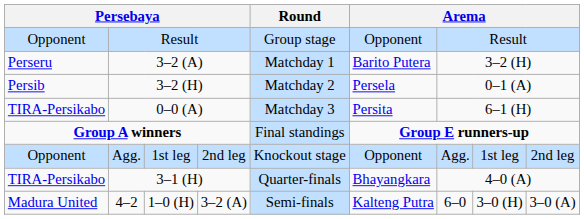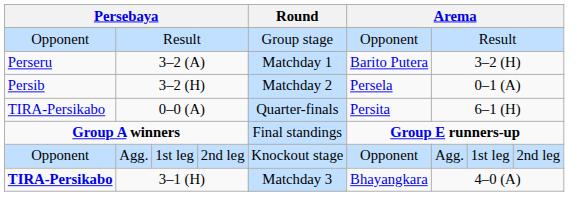0–0 (A) | Round: Matchday 3 -> Quarter-finals
3–1 (H) | column 1: normal -> bold
3–1 (H) | Round: Quarter-finals -> Matchday 3
- row: Madura United | 4–2 | 1–0 (H) | 3–2 (A) | Semi-finals | Kalteng Putra | 6–0 | 3–0 (H) | 3–0 (A)
